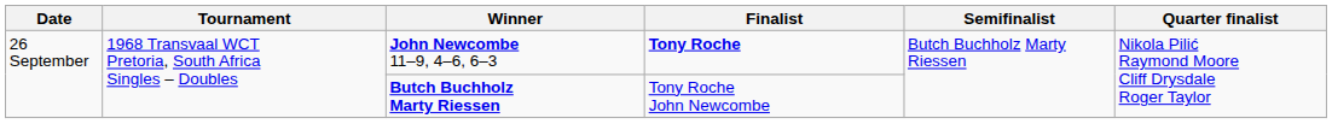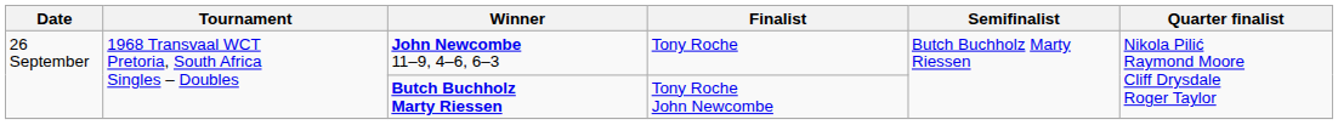John Newcombe 11–9, 4–6, 6–3 | Finalist: bold -> normal
